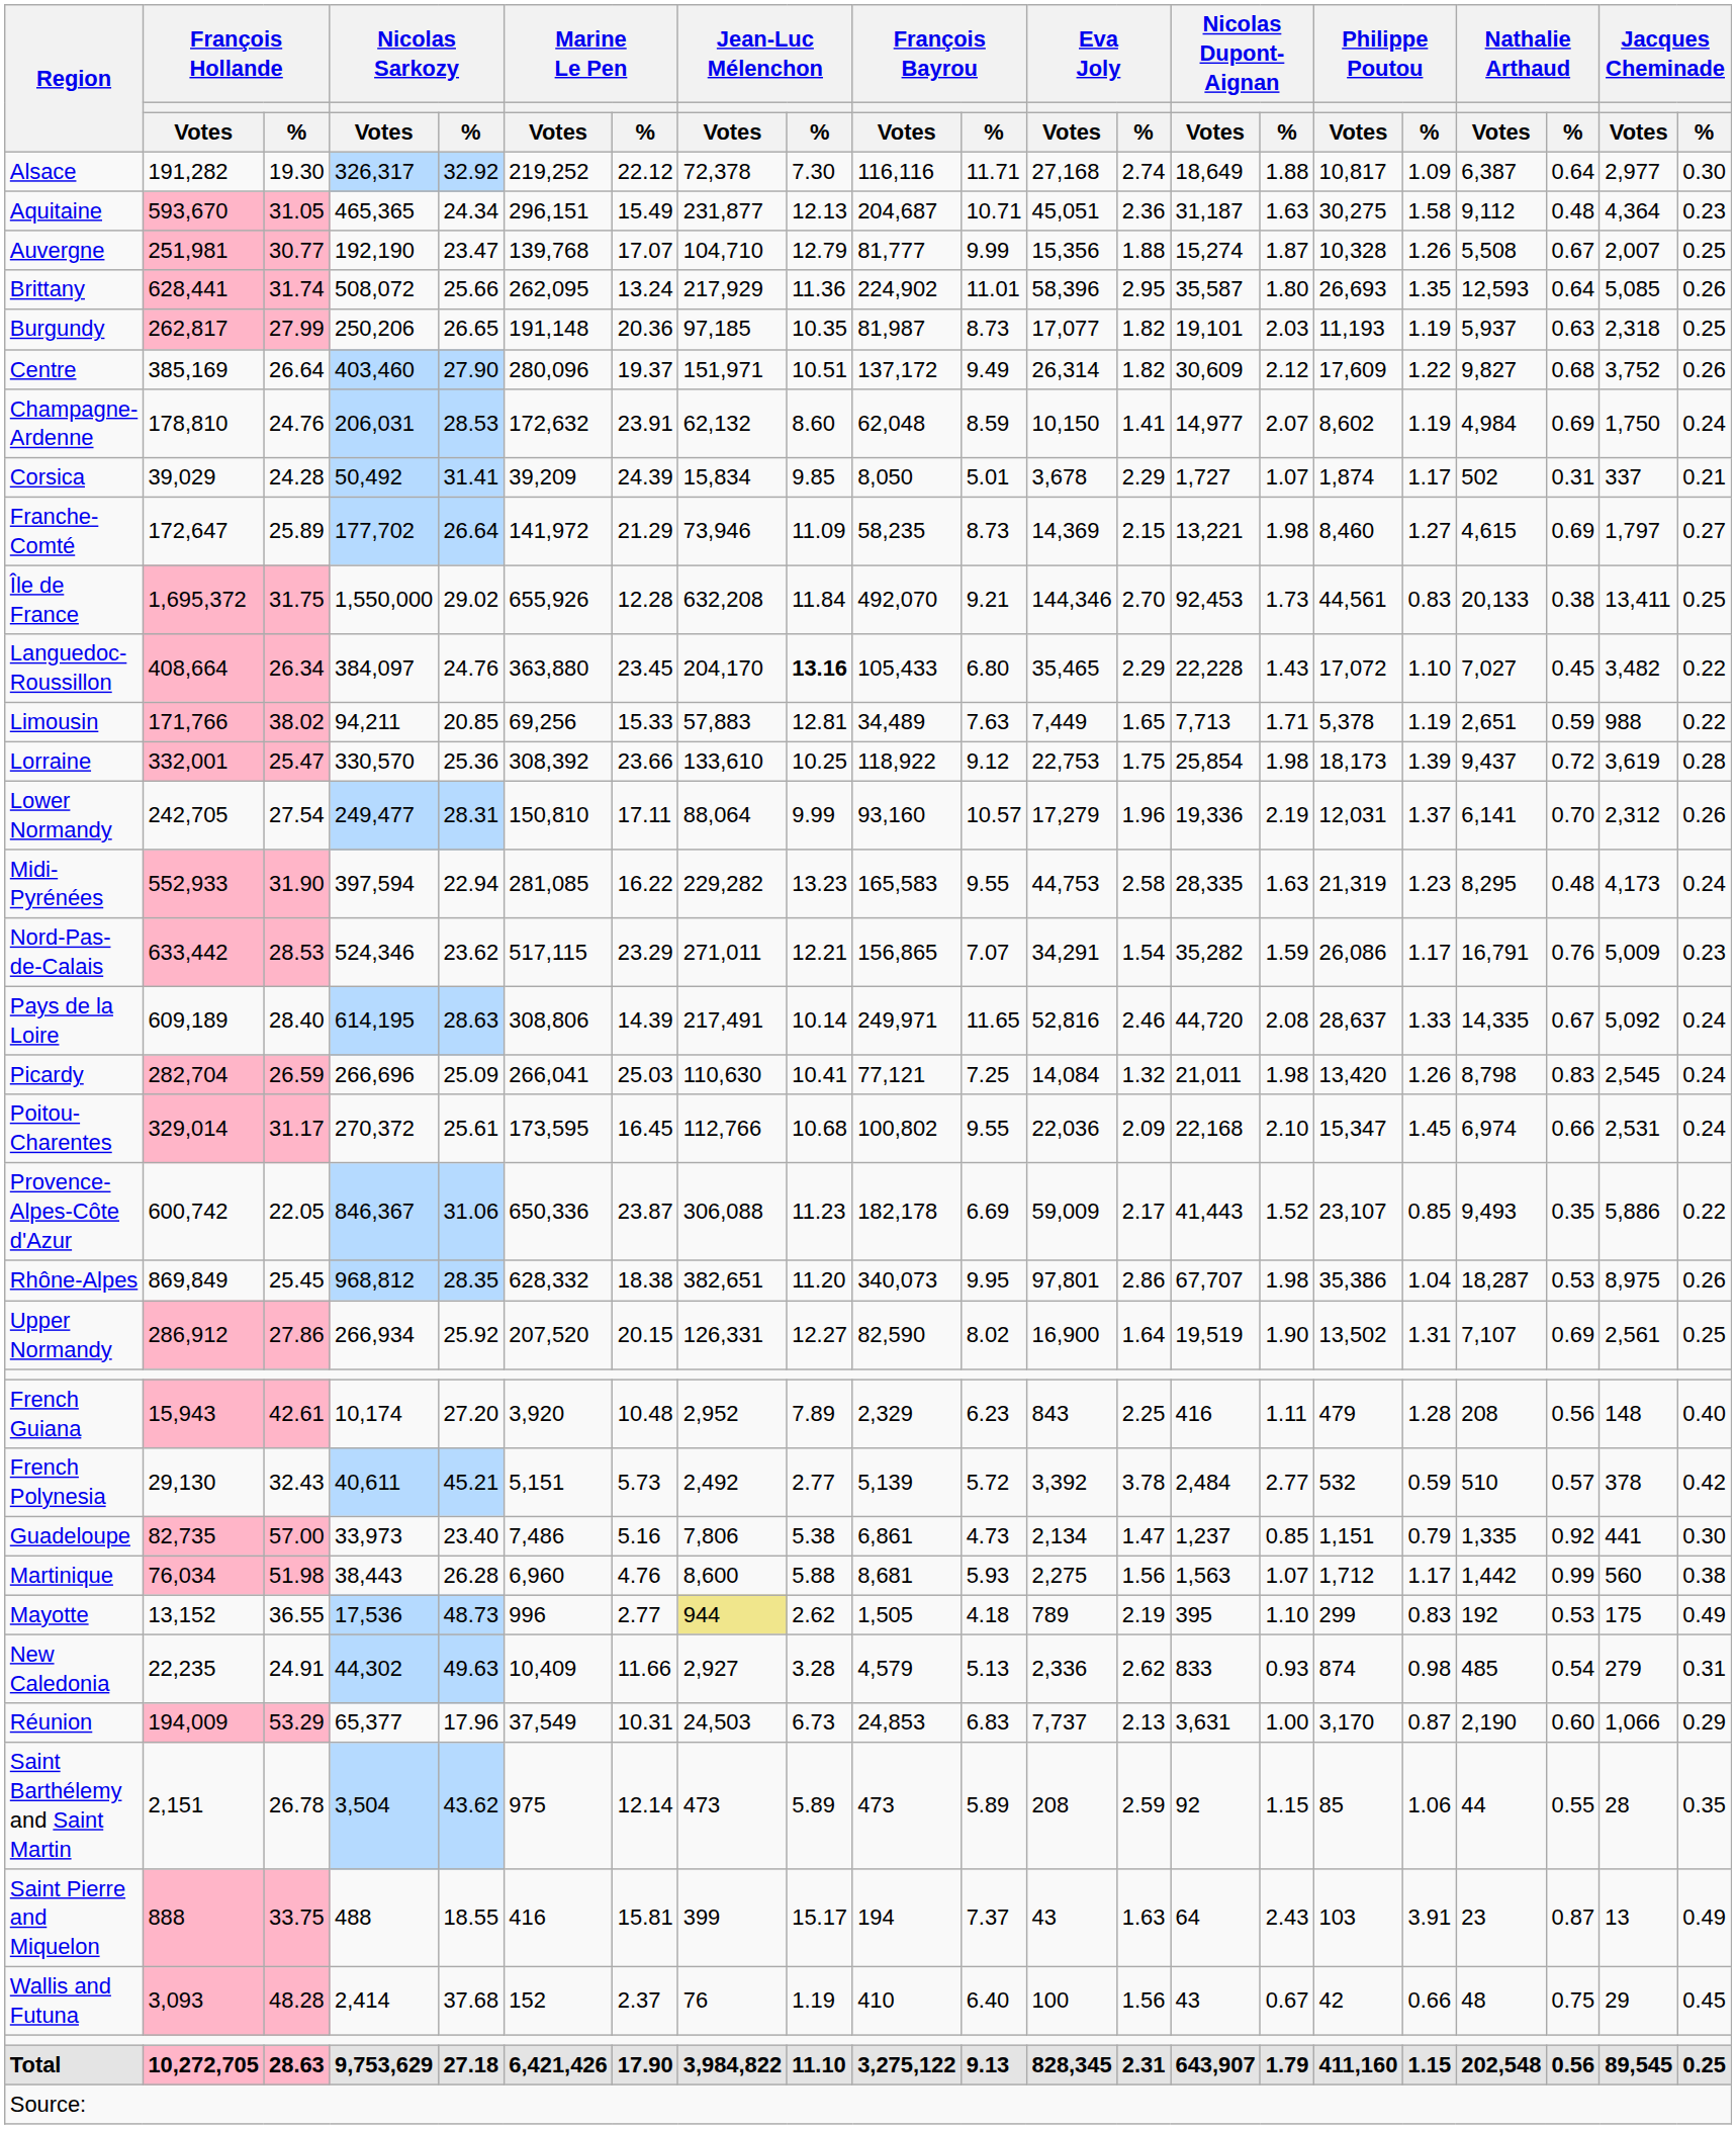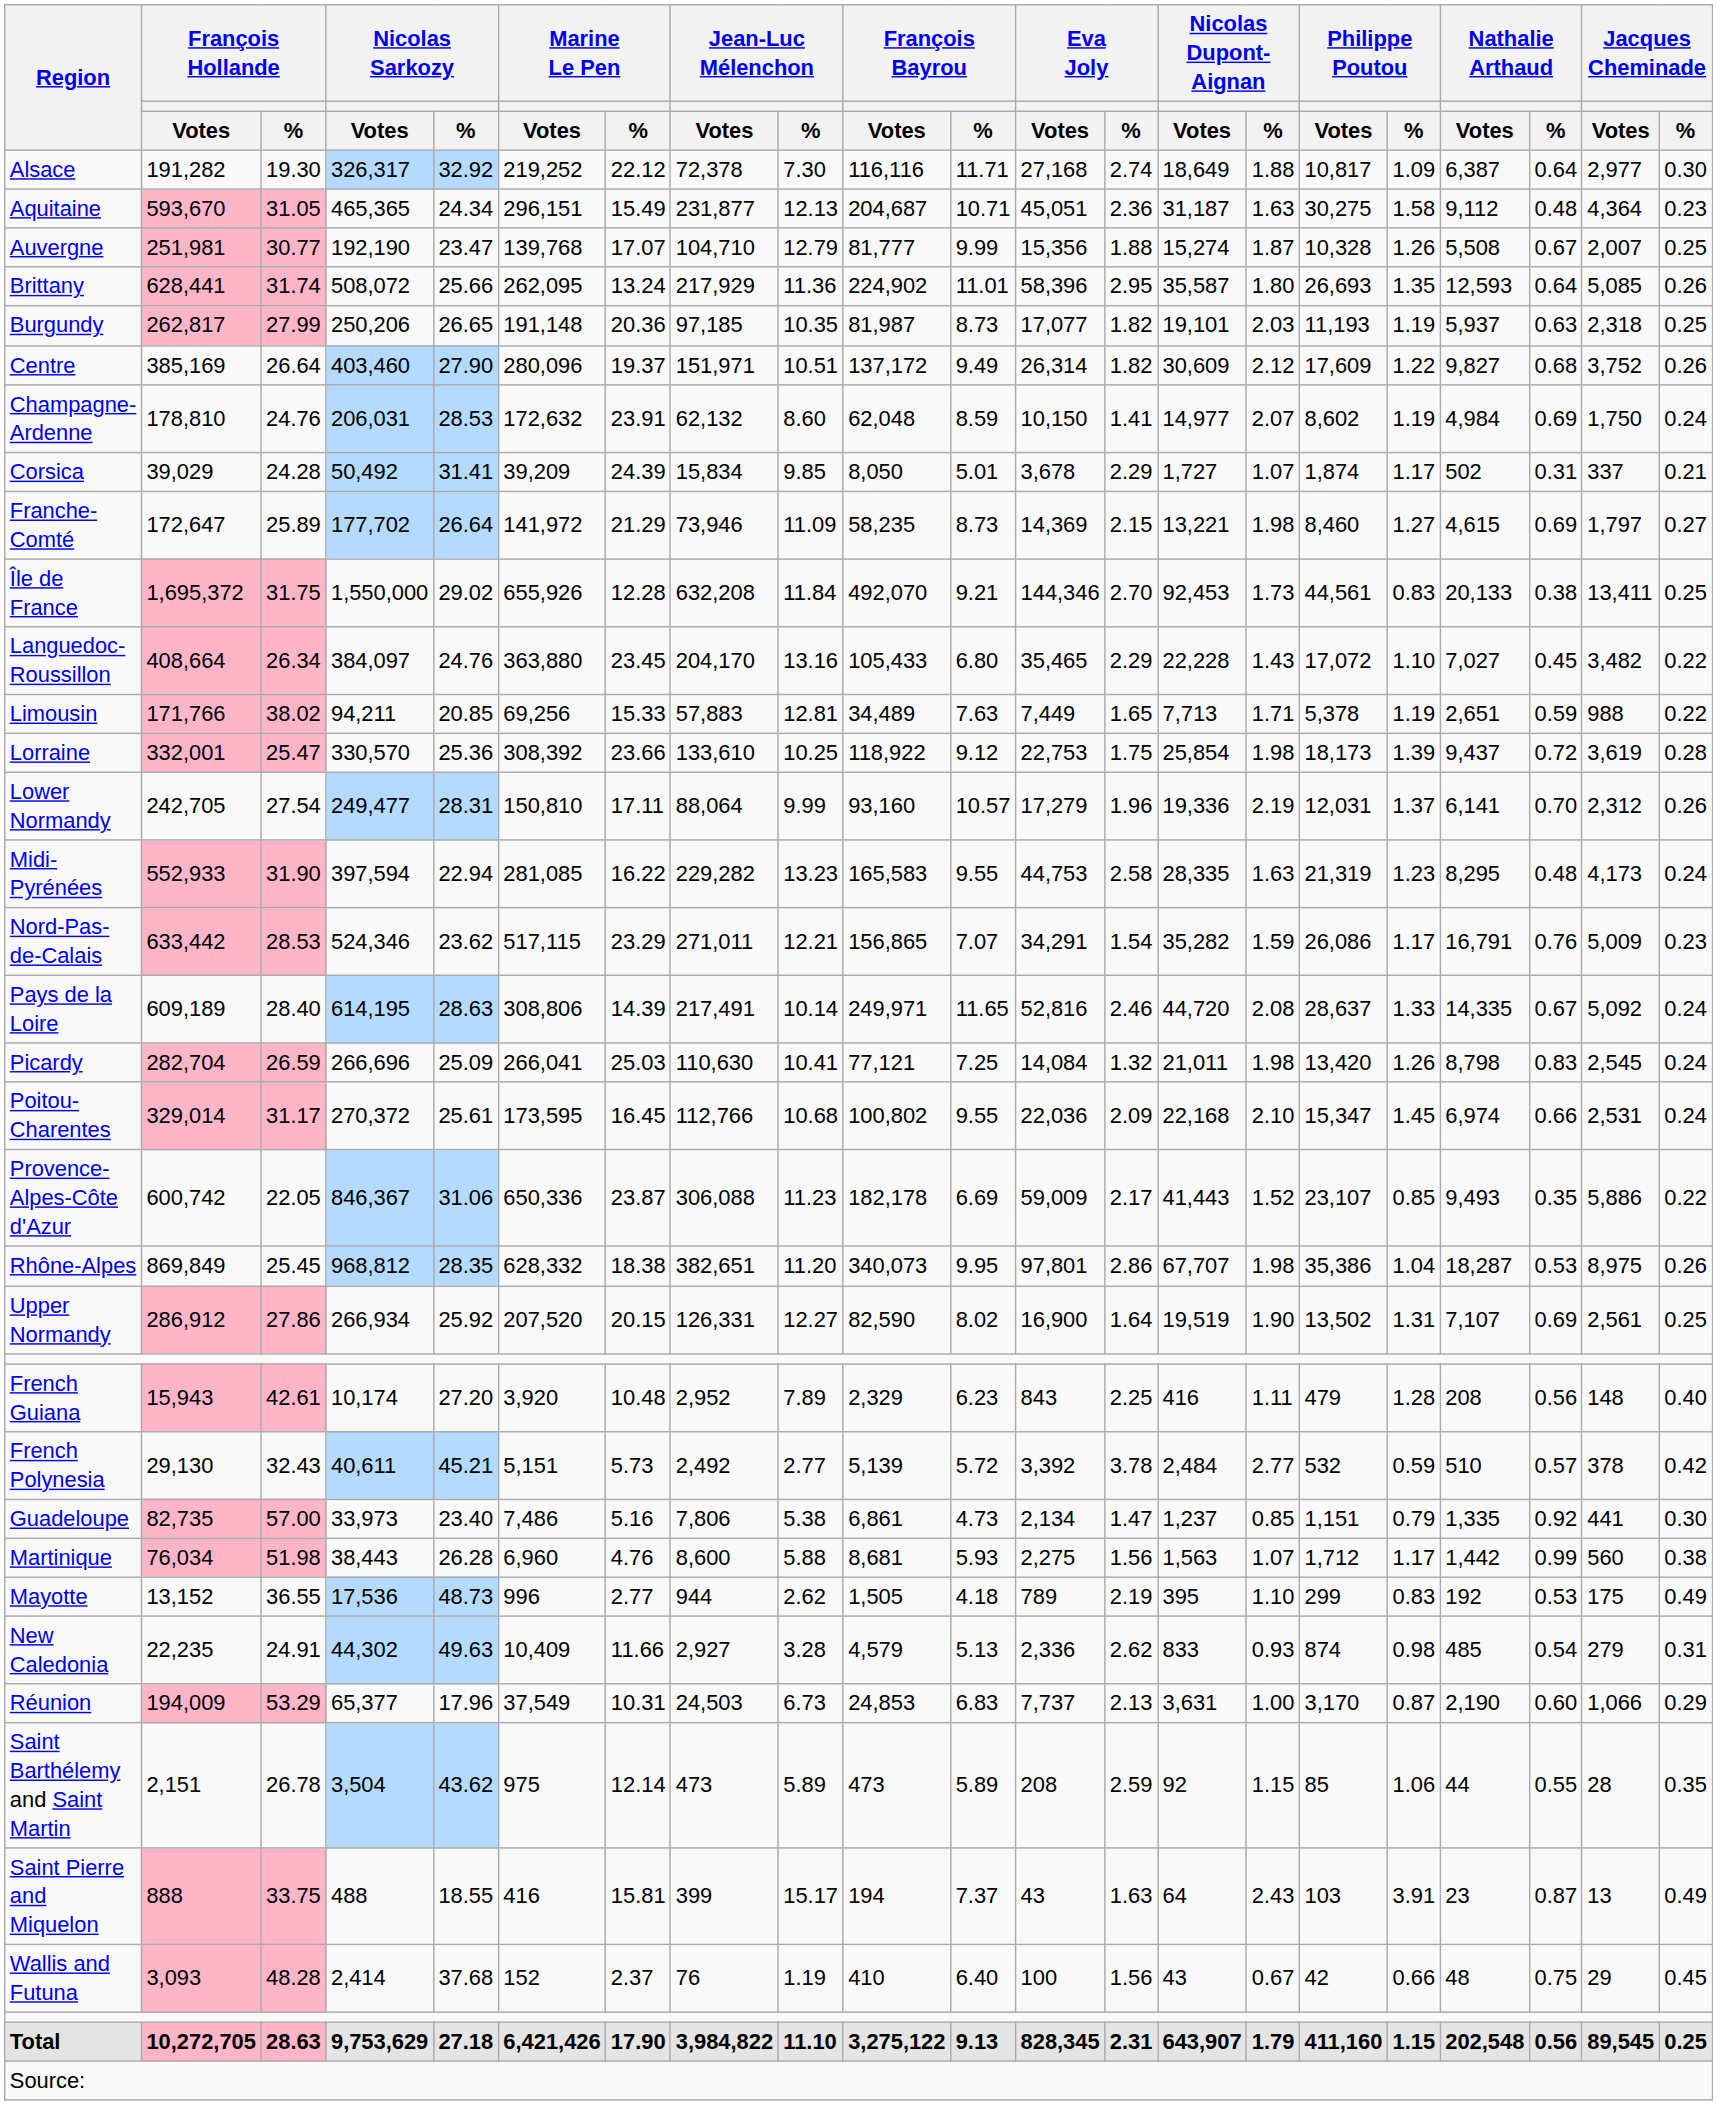Languedoc-Roussillon | Jean-Luc Mélenchon / %: bold -> normal
Mayotte | Jean-Luc Mélenchon / Votes: khaki background -> no background
